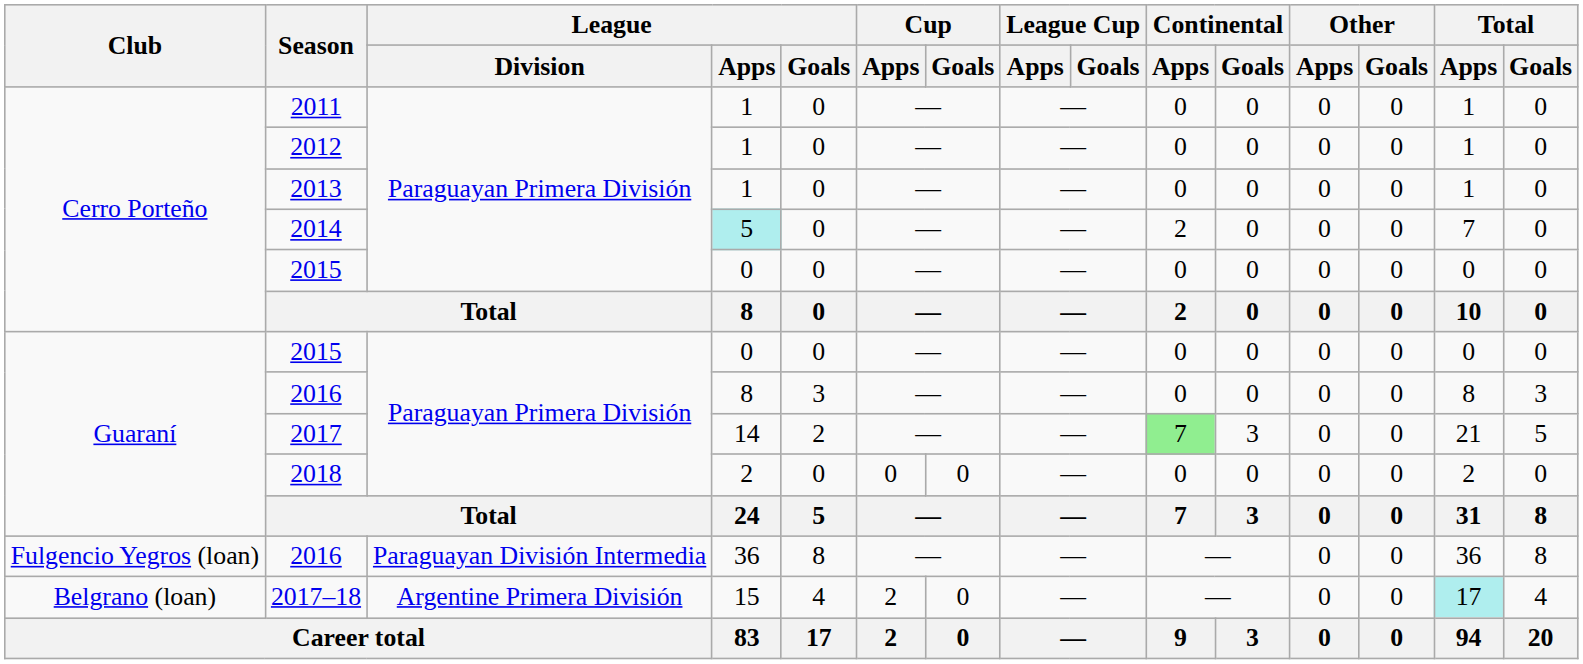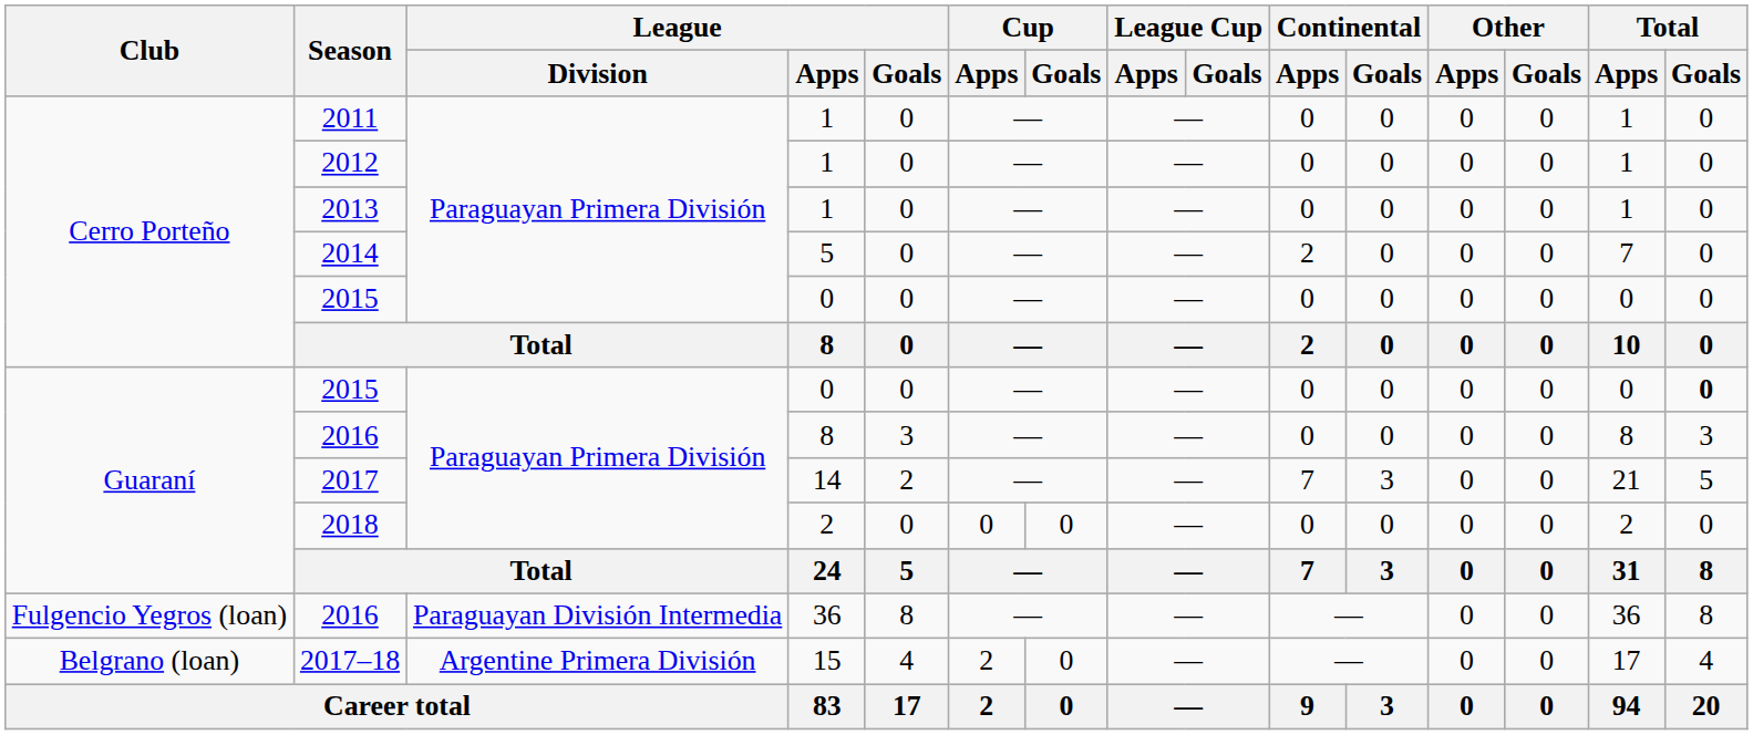2014 | League / Apps: paleturquoise background -> no background
Guaraní / 2015 | Total / Goals: normal -> bold
2017 | Continental / Apps: lightgreen background -> no background
2017–18 | Total / Apps: paleturquoise background -> no background
